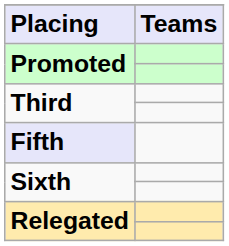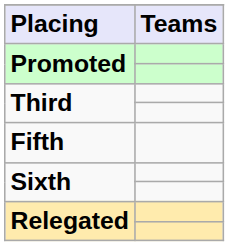row 6 | Placing: lavender background -> no background
